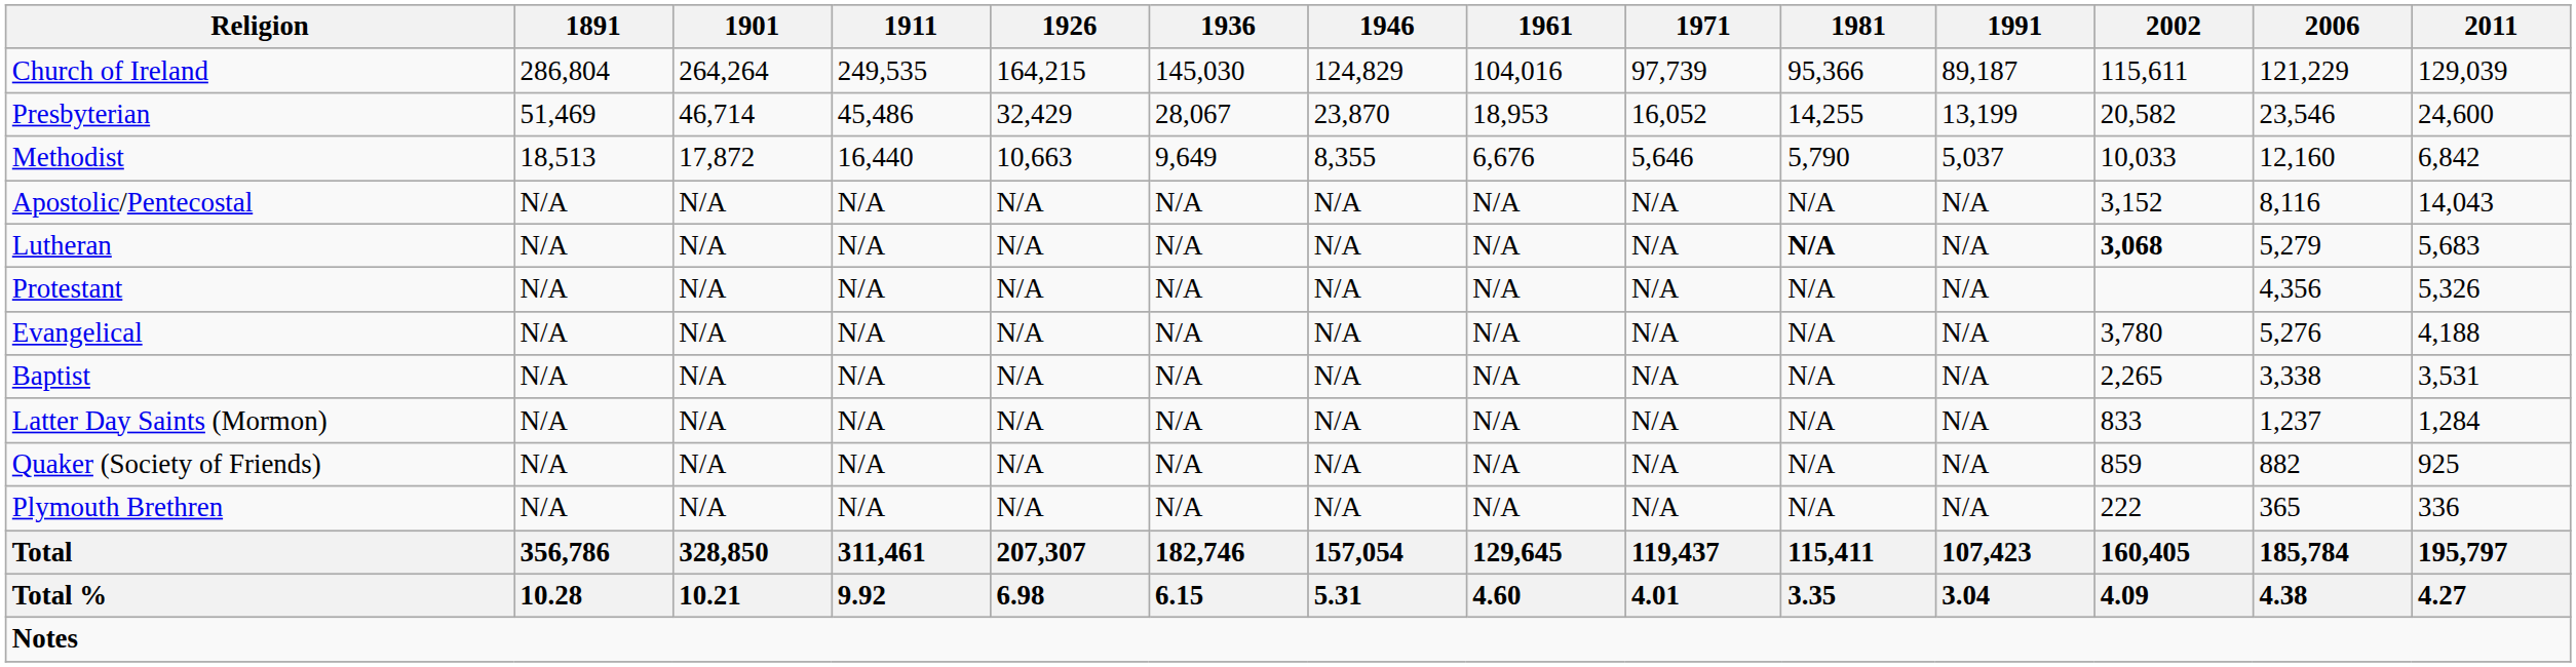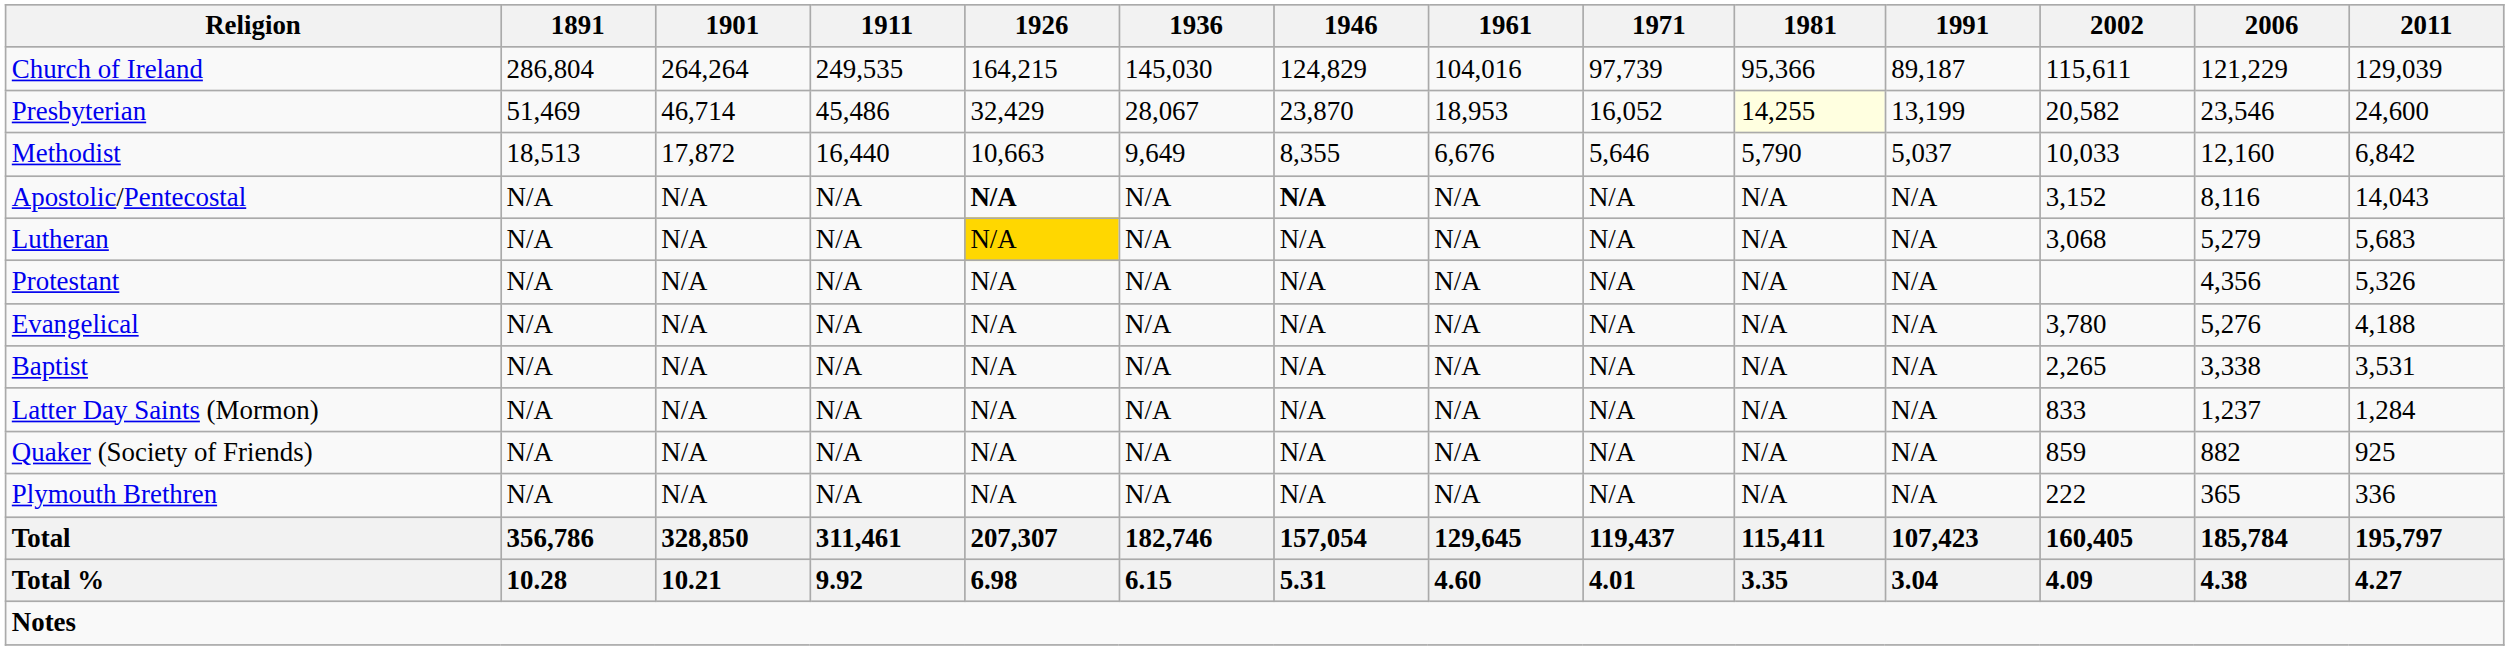Presbyterian | 1981: no background -> lightyellow background
Apostolic/Pentecostal | 1926: normal -> bold
Apostolic/Pentecostal | 1946: normal -> bold
Lutheran | 1926: no background -> gold background
Lutheran | 1981: bold -> normal
Lutheran | 2002: bold -> normal
